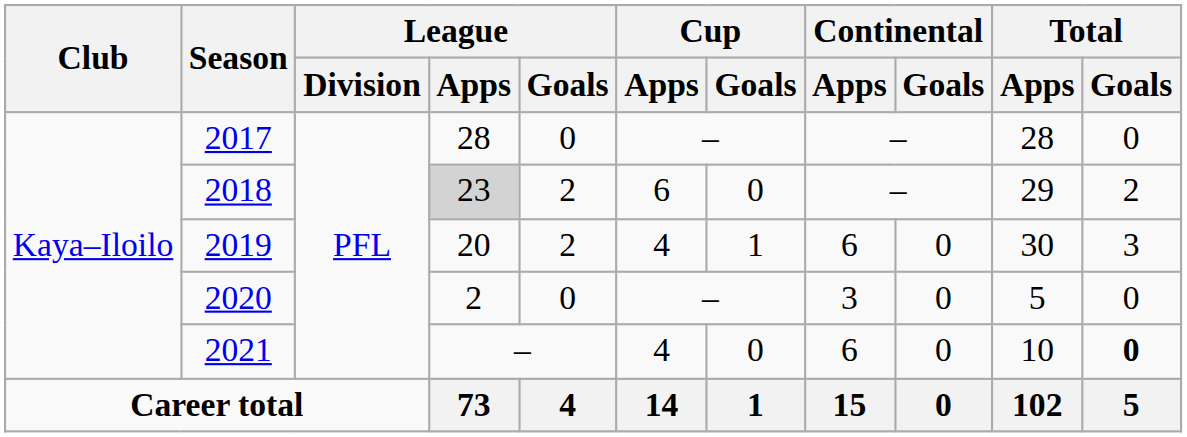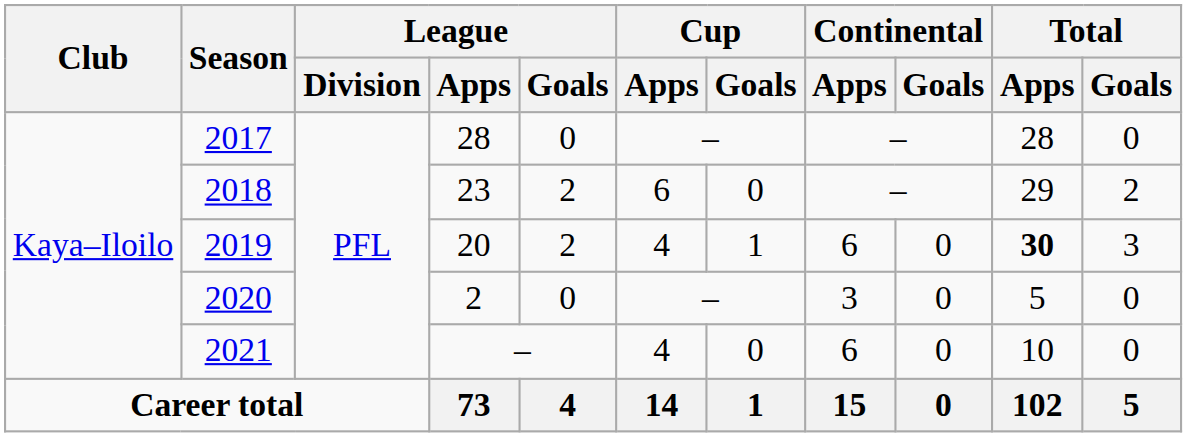2018 | League / Apps: lightgrey background -> no background
2019 | Total / Apps: normal -> bold
2021 | Total / Goals: bold -> normal
